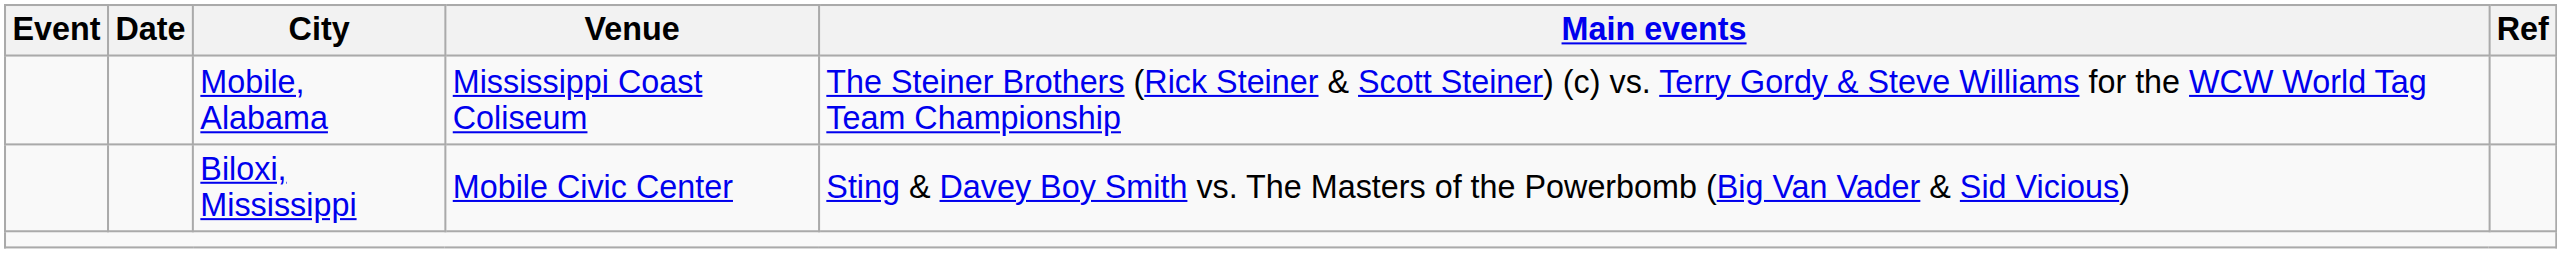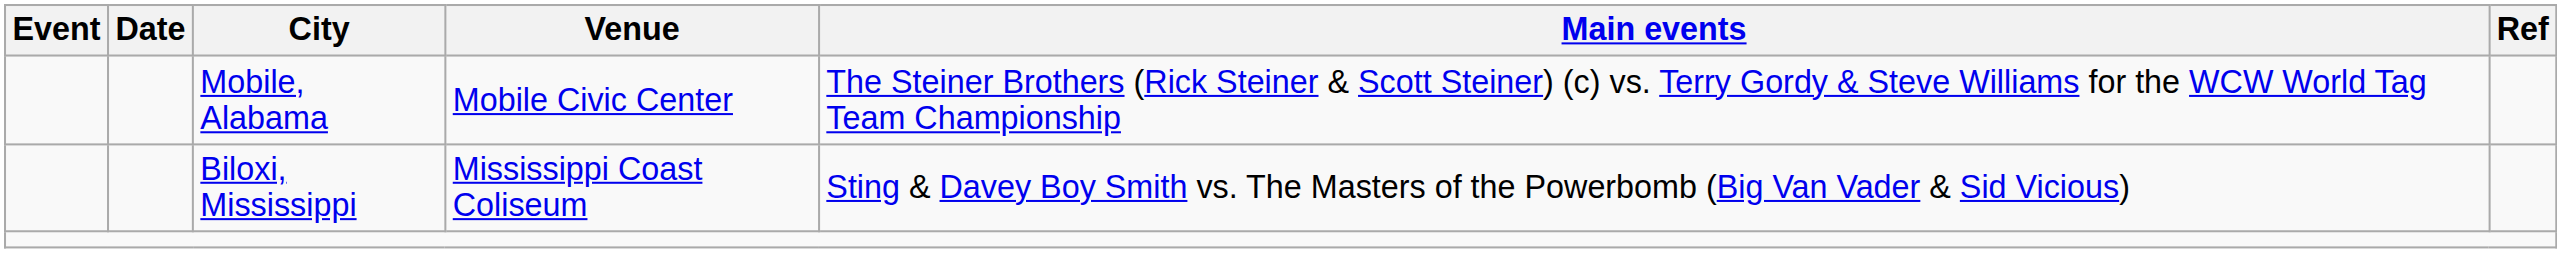Mobile, Alabama | Venue: Mississippi Coast Coliseum -> Mobile Civic Center
Biloxi, Mississippi | Venue: Mobile Civic Center -> Mississippi Coast Coliseum
